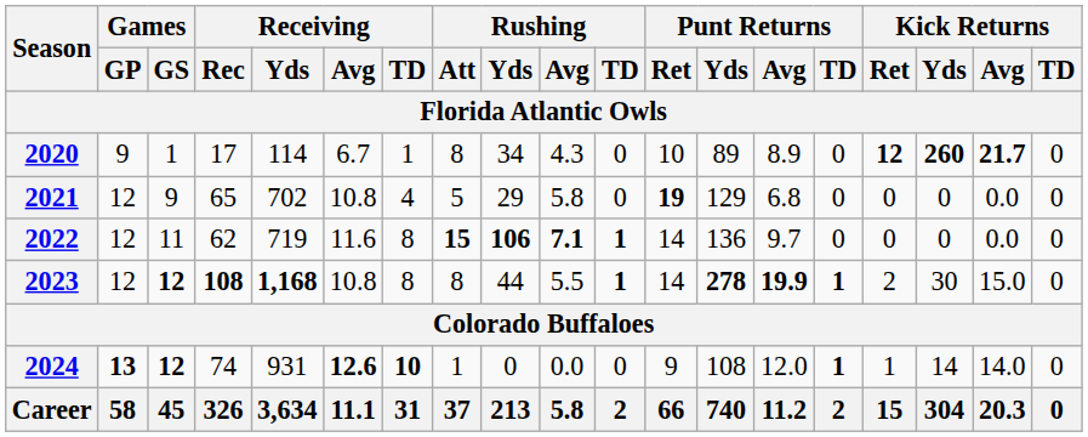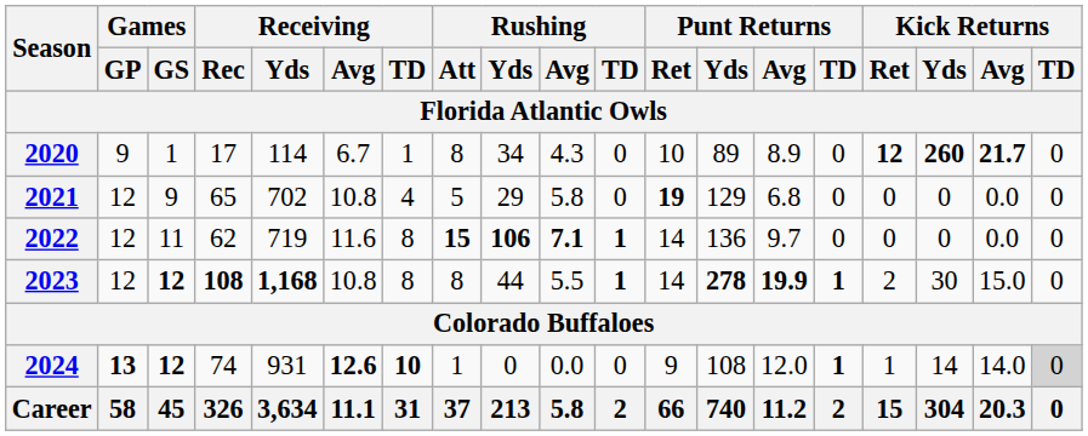2024 | Kick Returns / TD: no background -> lightgrey background
